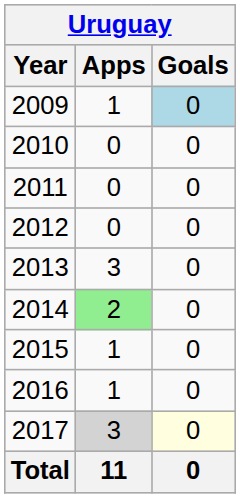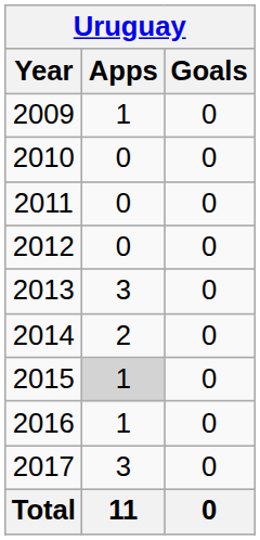2009 | Goals: lightblue background -> no background
2014 | Apps: lightgreen background -> no background
2015 | Apps: no background -> lightgrey background
2017 | Apps: lightgrey background -> no background
2017 | Goals: lightyellow background -> no background
